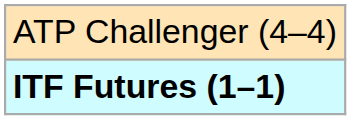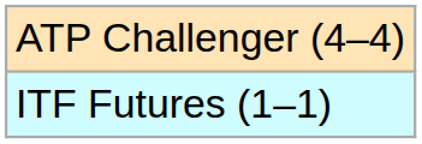row 2 | column 1: bold -> normal
